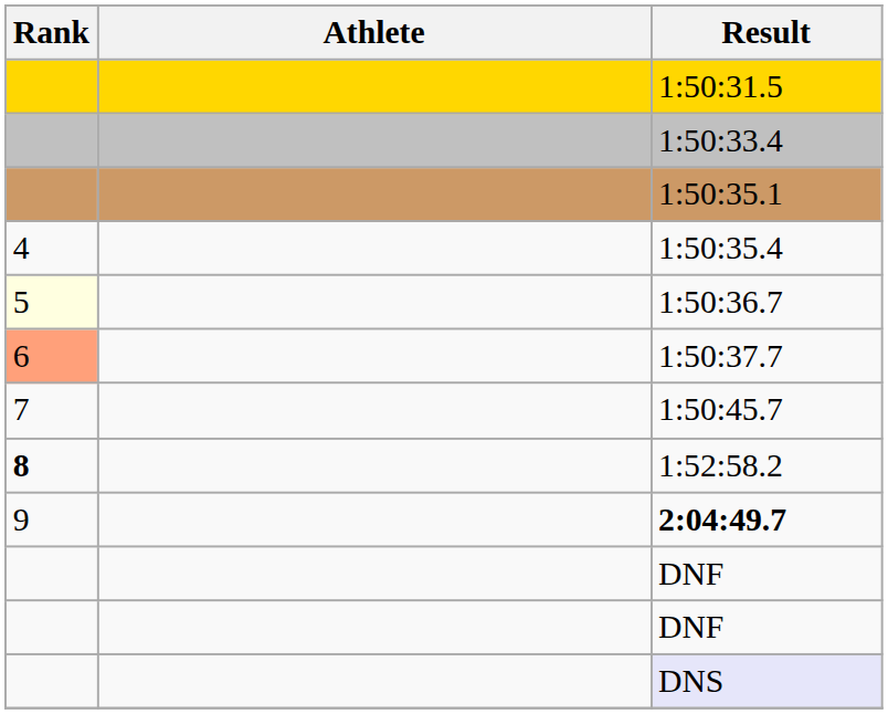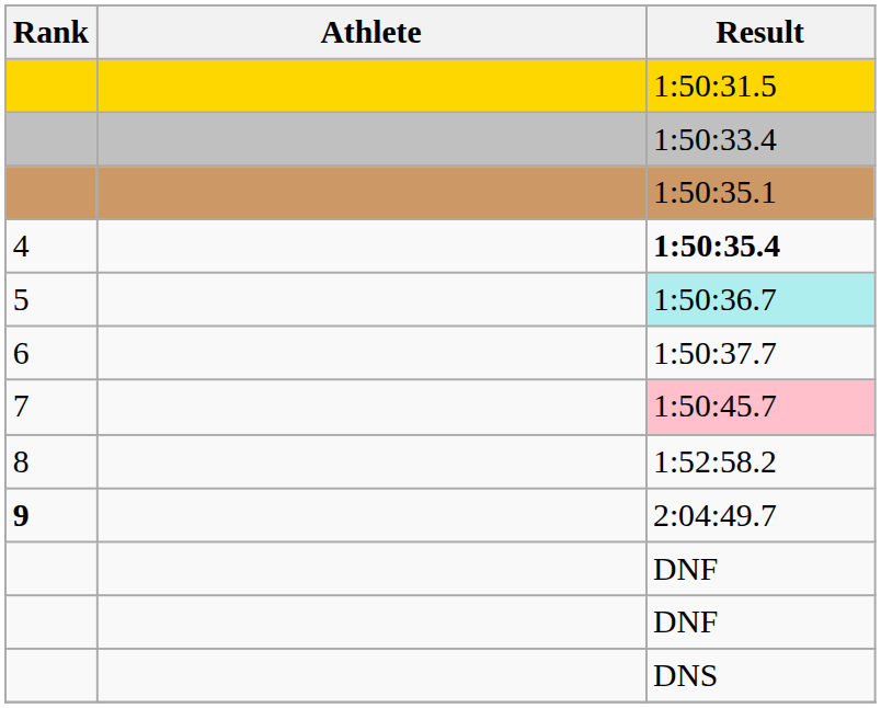1:50:35.4 | Result: normal -> bold
1:50:36.7 | Rank: lightyellow background -> no background
1:50:36.7 | Result: no background -> paleturquoise background
1:50:37.7 | Rank: lightsalmon background -> no background
1:50:45.7 | Result: no background -> pink background
1:52:58.2 | Rank: bold -> normal
2:04:49.7 | Rank: normal -> bold
2:04:49.7 | Result: bold -> normal
DNS | Result: lavender background -> no background
